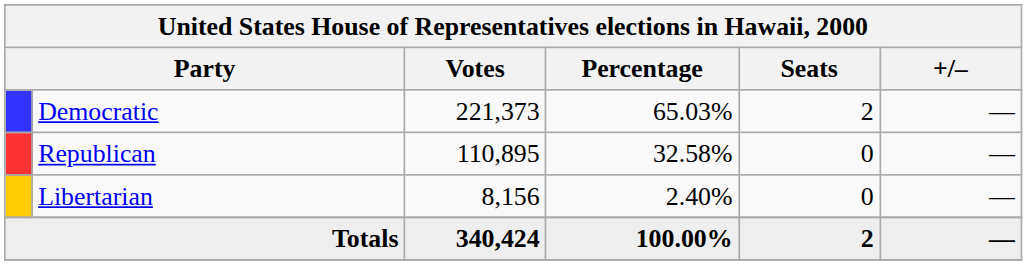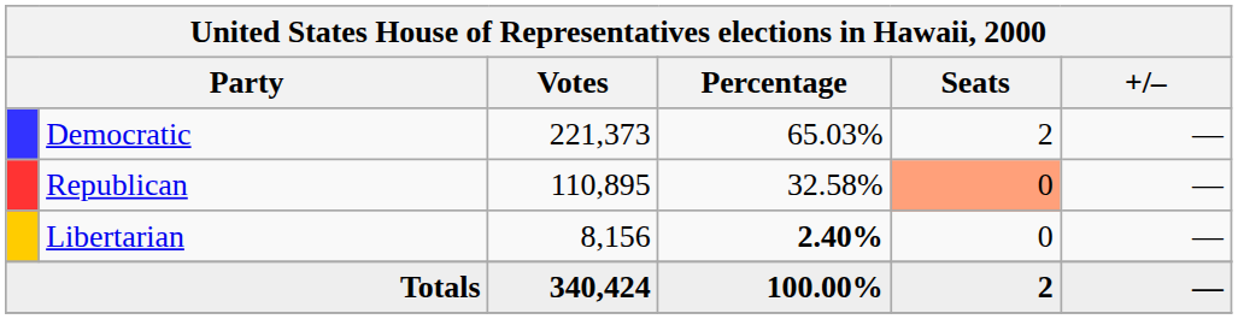Republican | Seats: no background -> lightsalmon background
Libertarian | Percentage: normal -> bold
